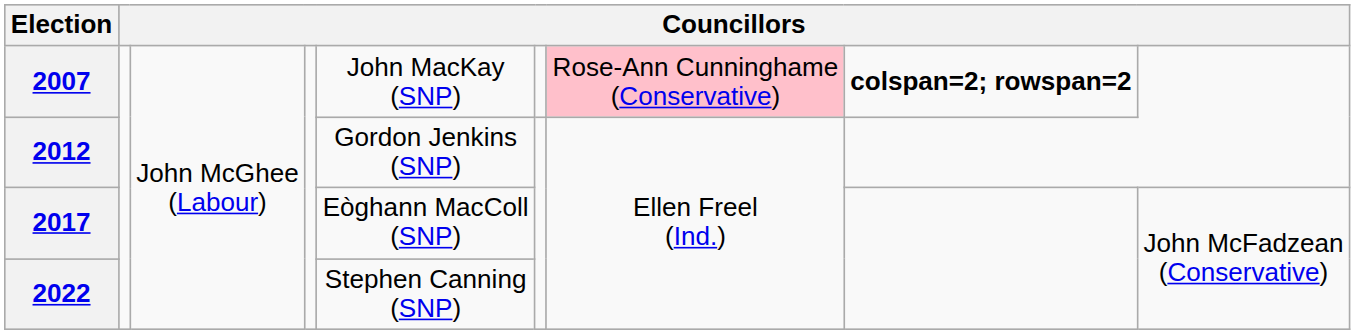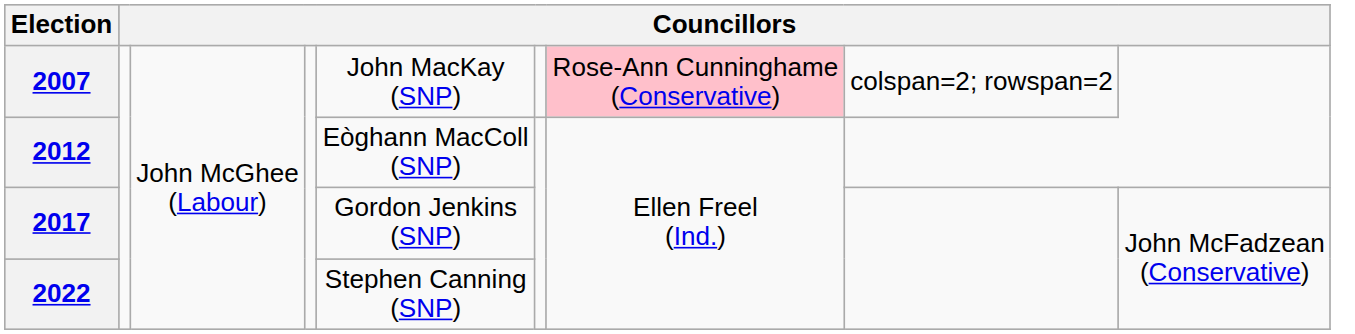2007 | column 8: bold -> normal
2012 | column 5: Gordon Jenkins (SNP) -> Eòghann MacColl (SNP)
2017 | column 5: Eòghann MacColl (SNP) -> Gordon Jenkins (SNP)
